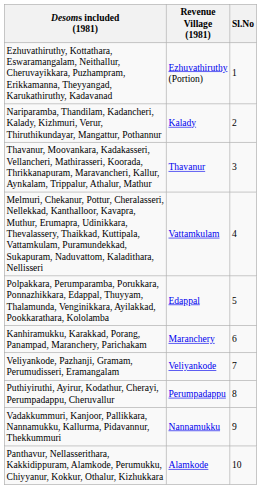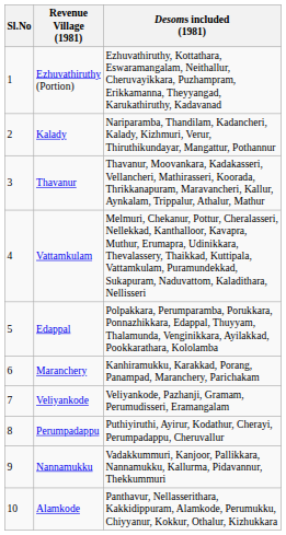columns swapped: Sl.No <-> Desoms included (1981)
